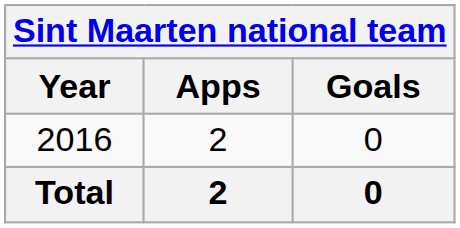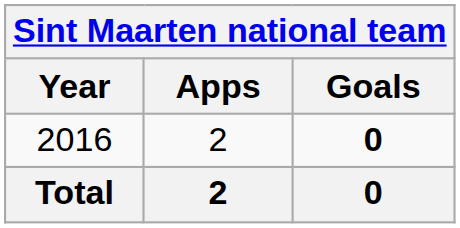2016 | Goals: normal -> bold
